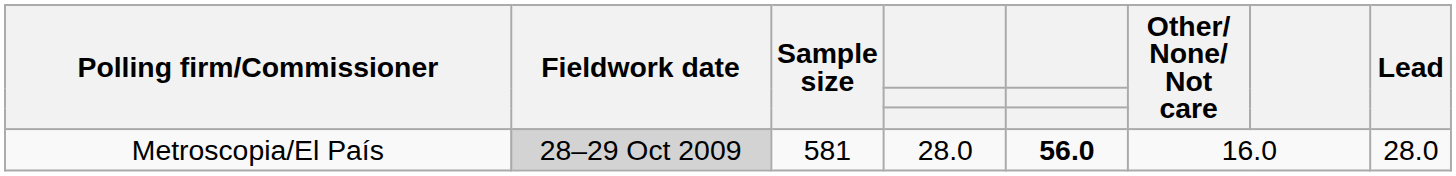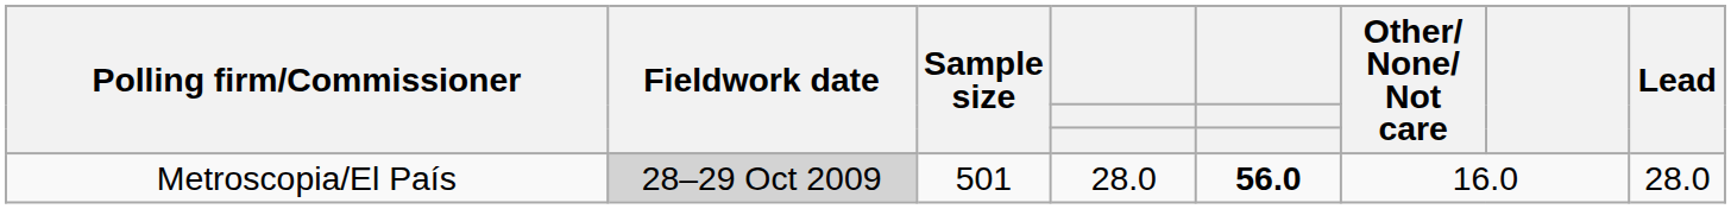Metroscopia/El País | Sample size: 581 -> 501
